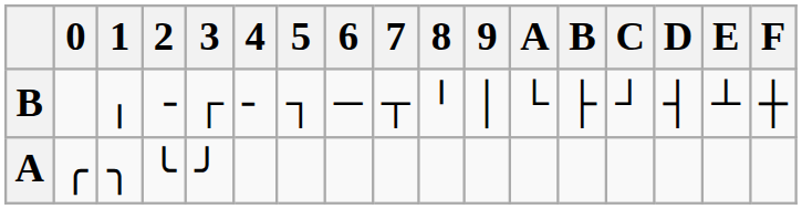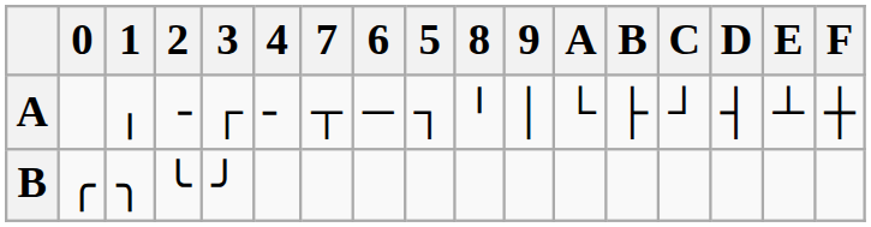columns swapped: 5 <-> 7
row 2 | column 1: B -> A
row 3 | column 1: A -> B
